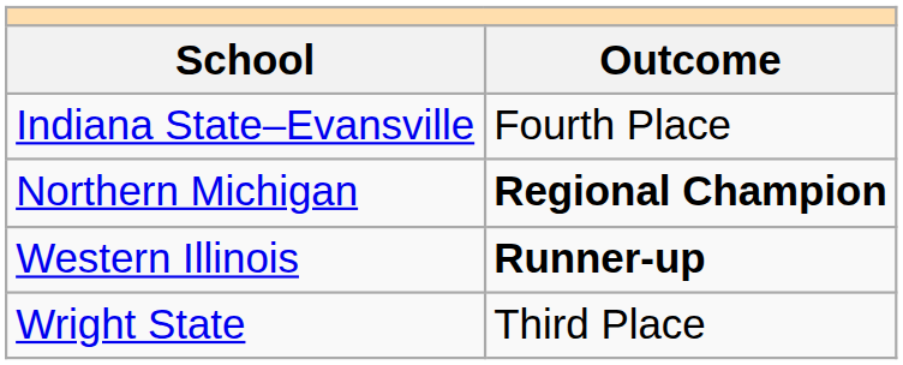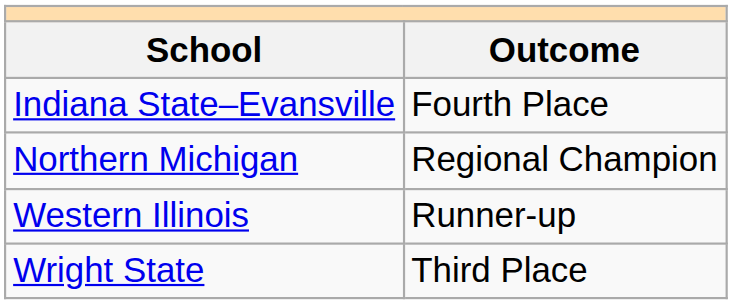Northern Michigan | Outcome: bold -> normal
Western Illinois | Outcome: bold -> normal
